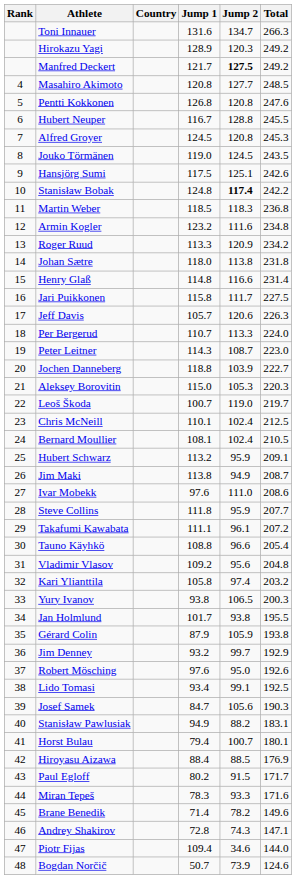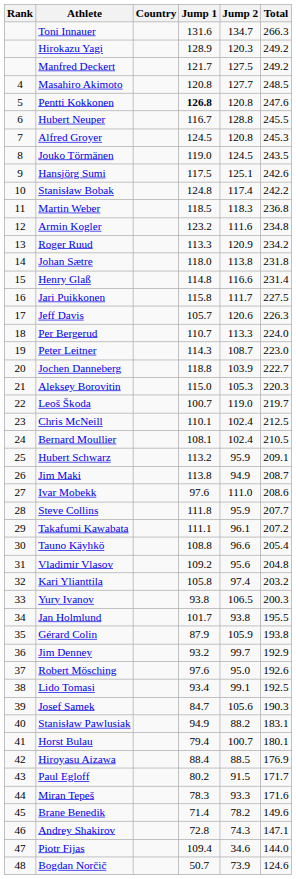Manfred Deckert | Jump 2: bold -> normal
Pentti Kokkonen | Jump 1: normal -> bold
Stanisław Bobak | Jump 2: bold -> normal
